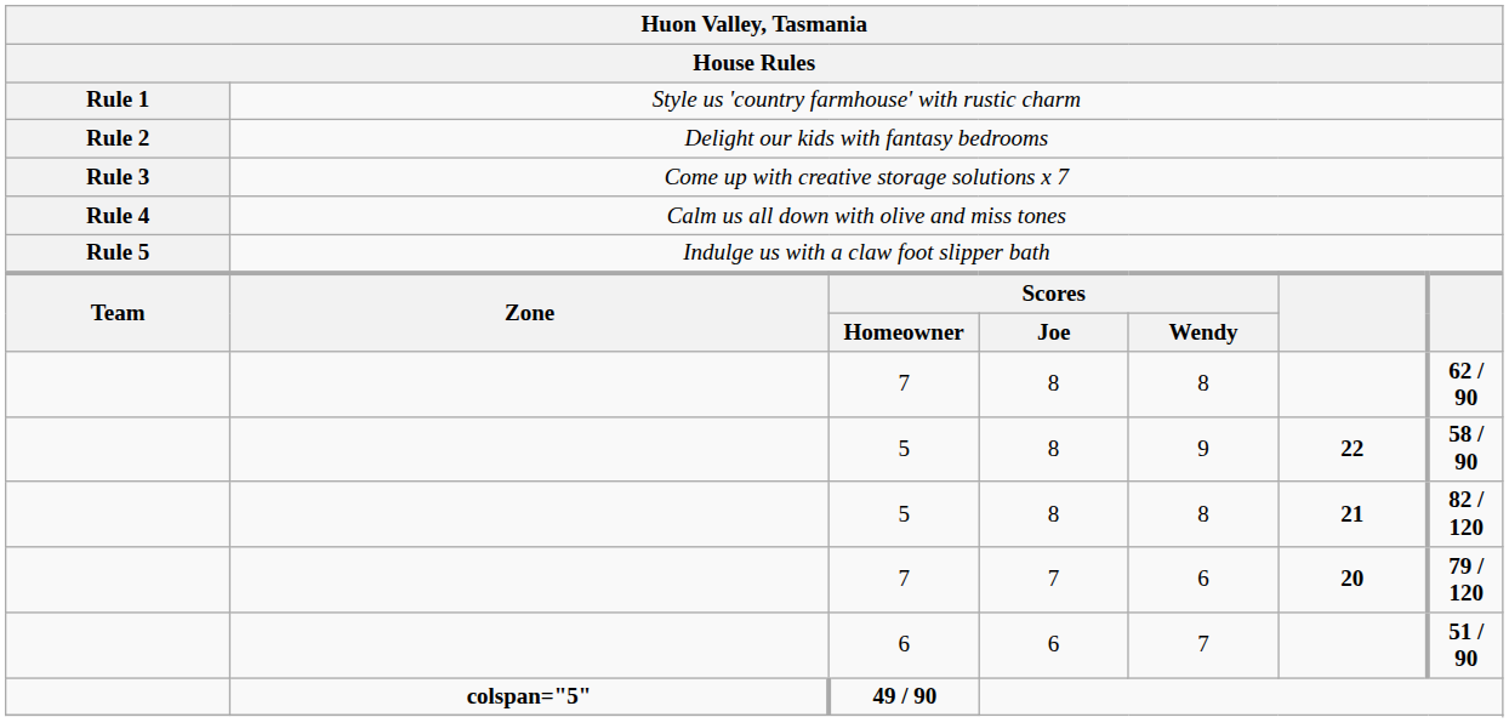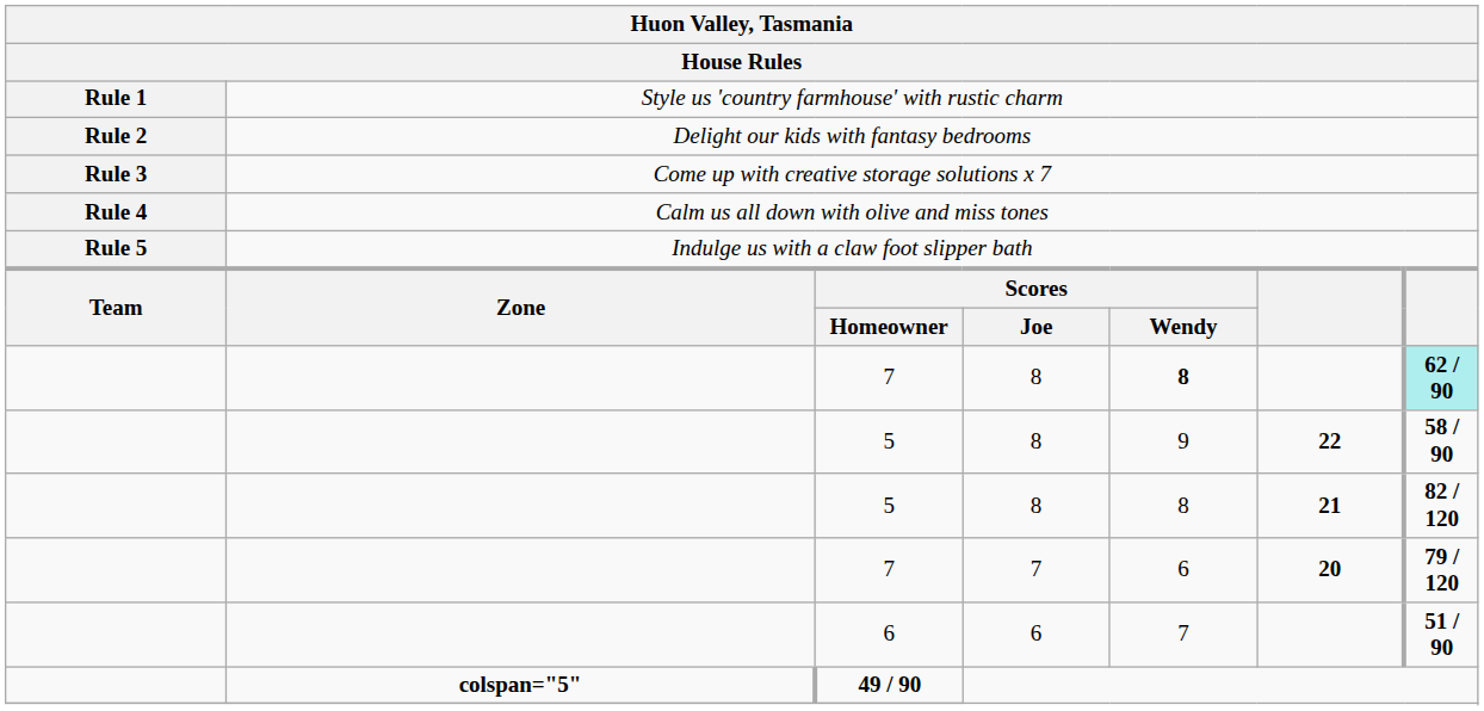7 / 8 | column 5: normal -> bold
7 / 8 | column 7: no background -> paleturquoise background
